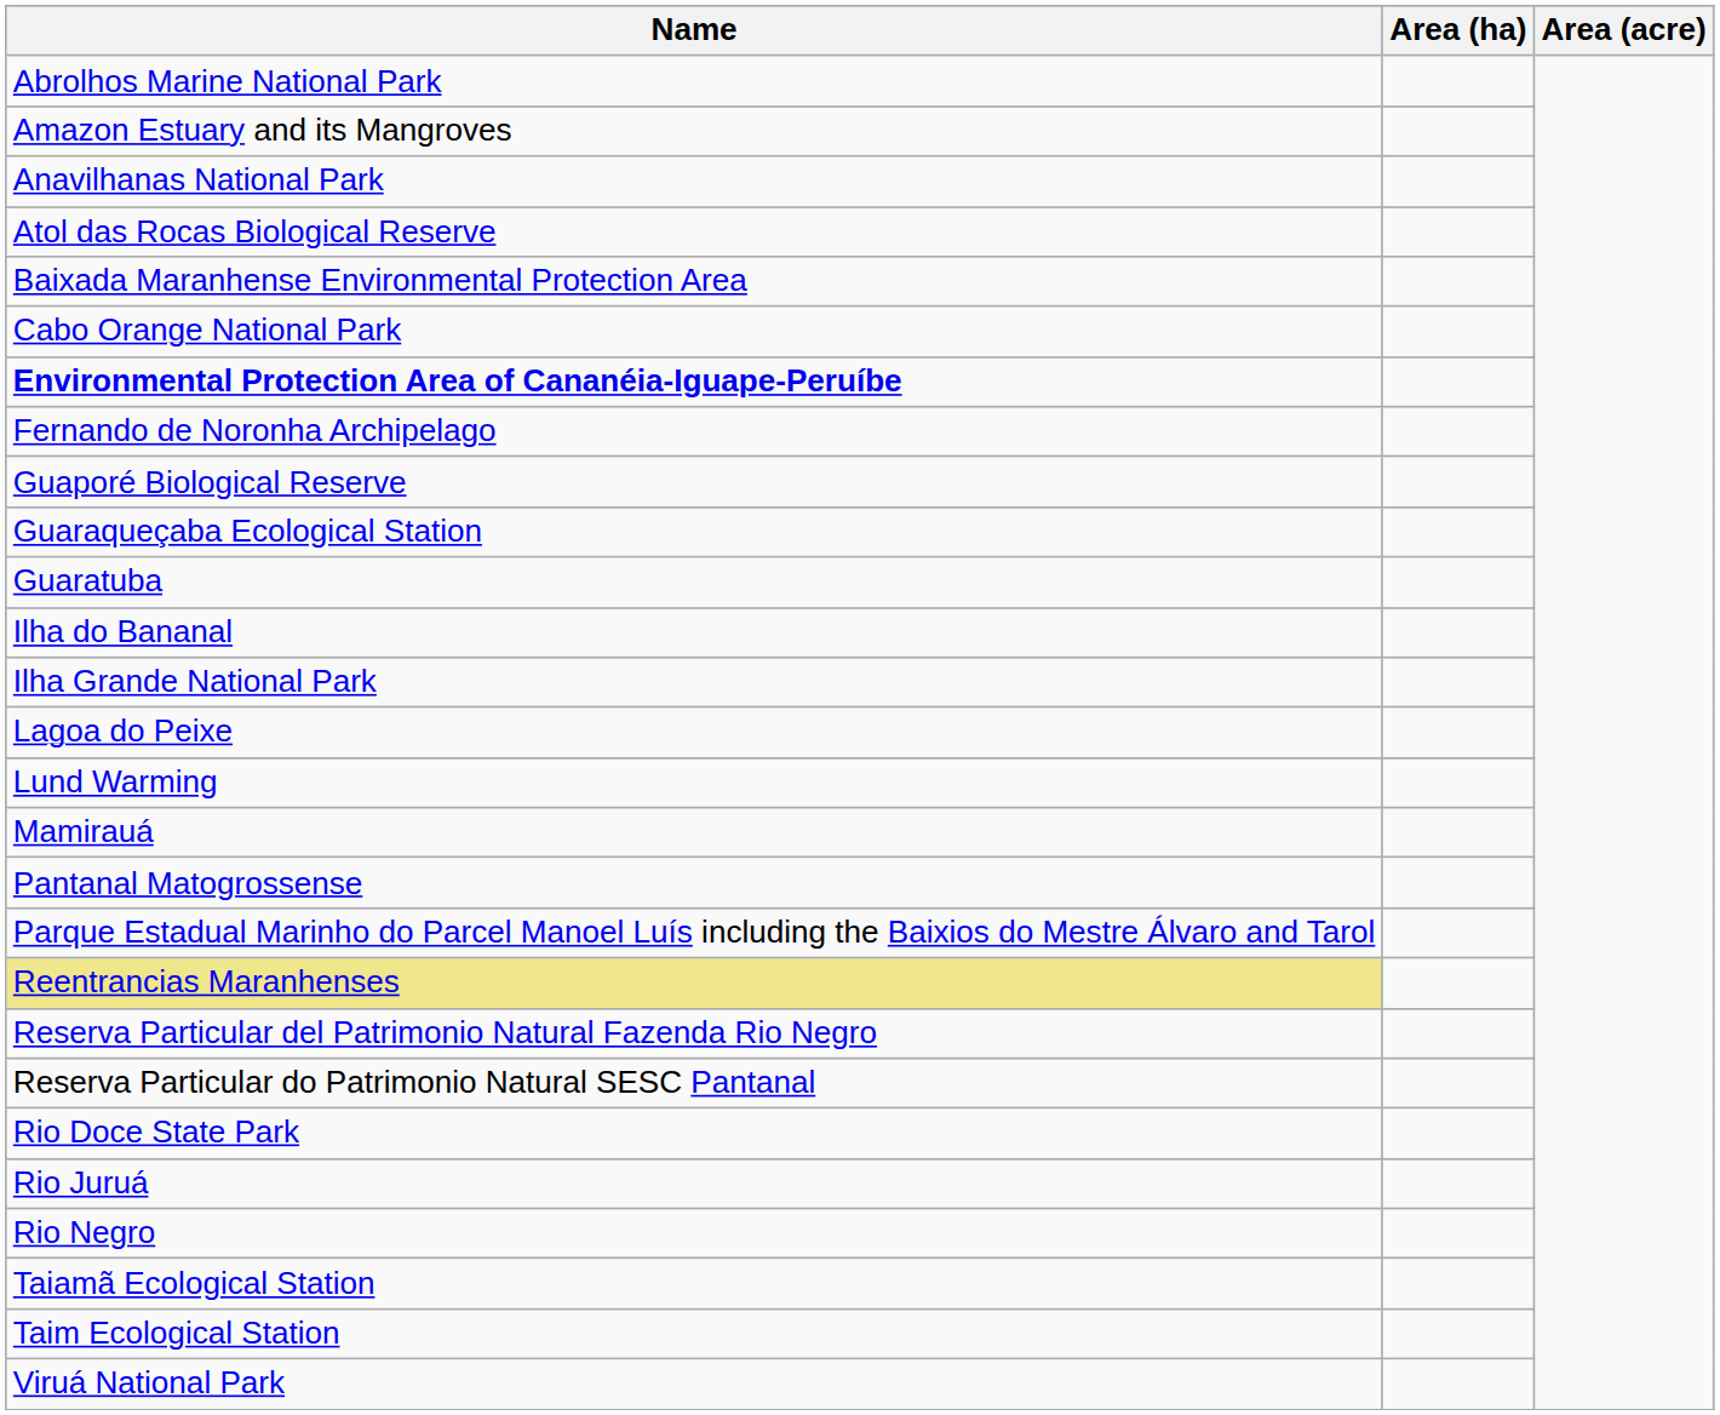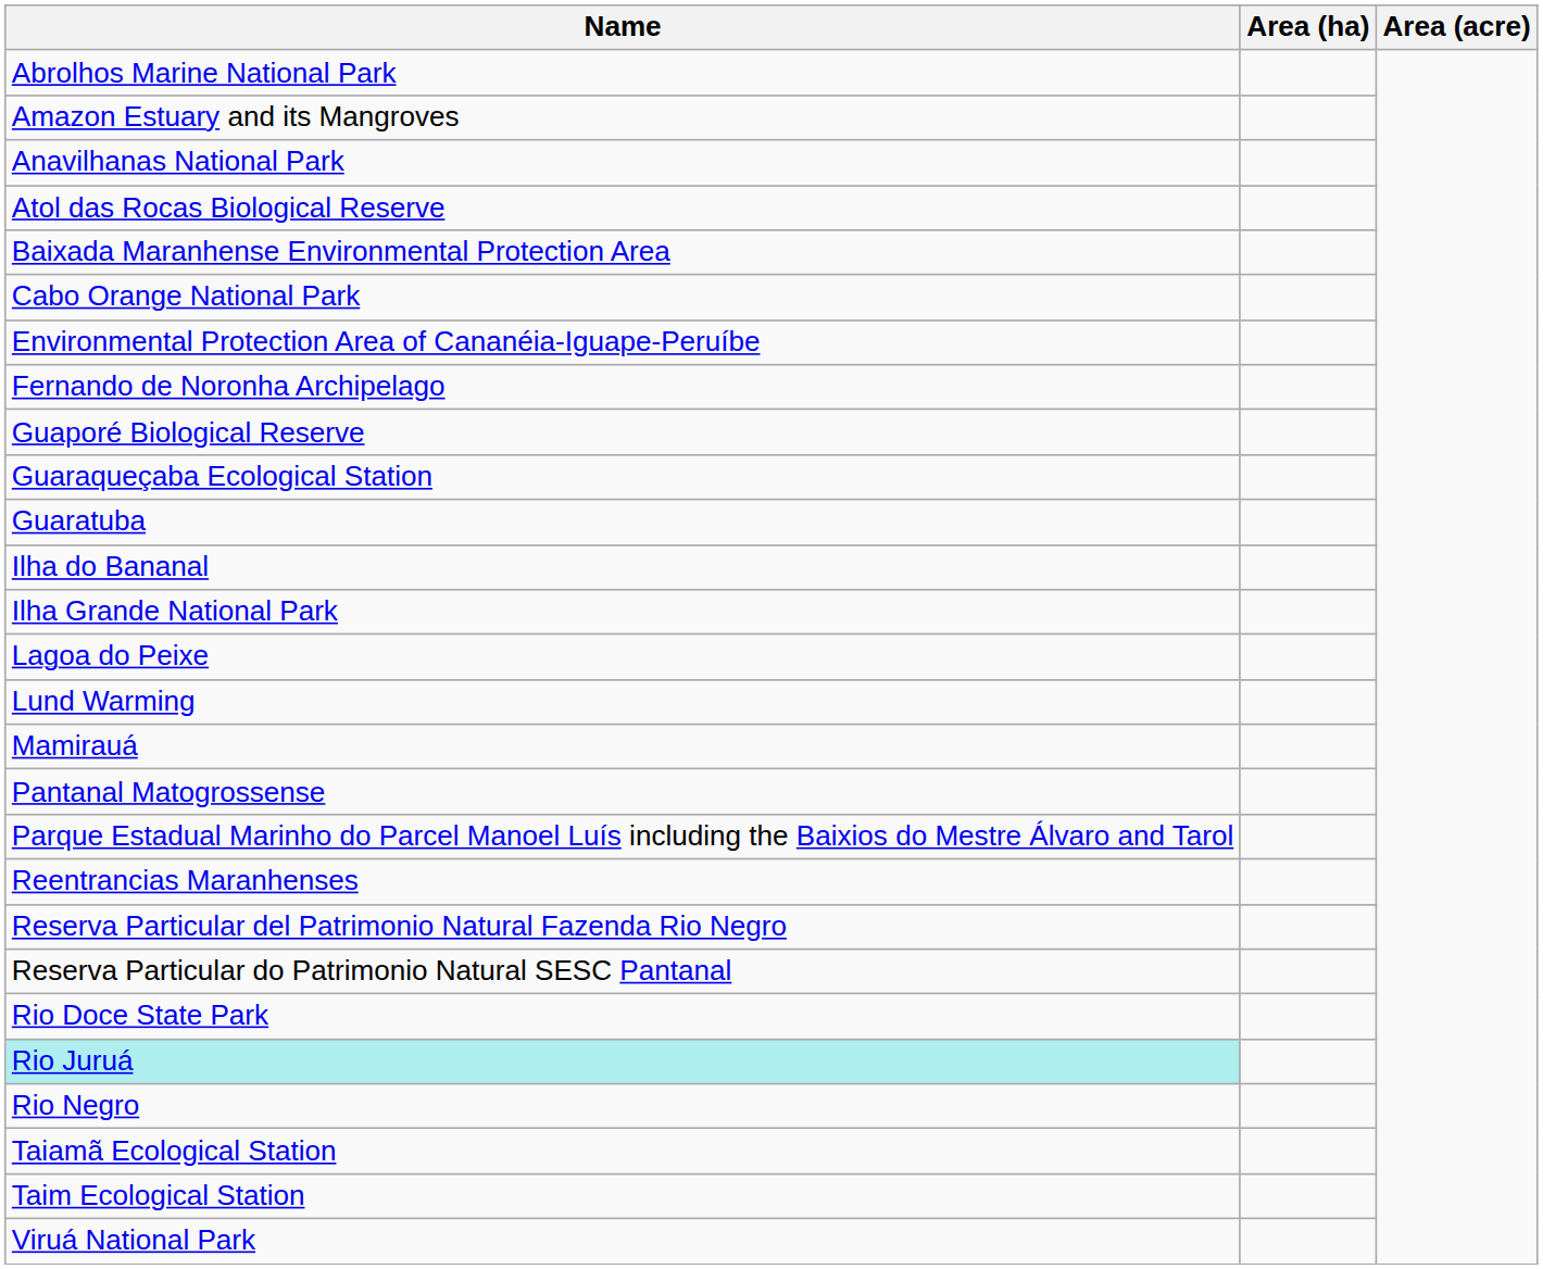Environmental Protection Area of Cananéia-Iguape-Peruíbe | Name: bold -> normal
Reentrancias Maranhenses | Name: khaki background -> no background
Rio Juruá | Name: no background -> paleturquoise background
